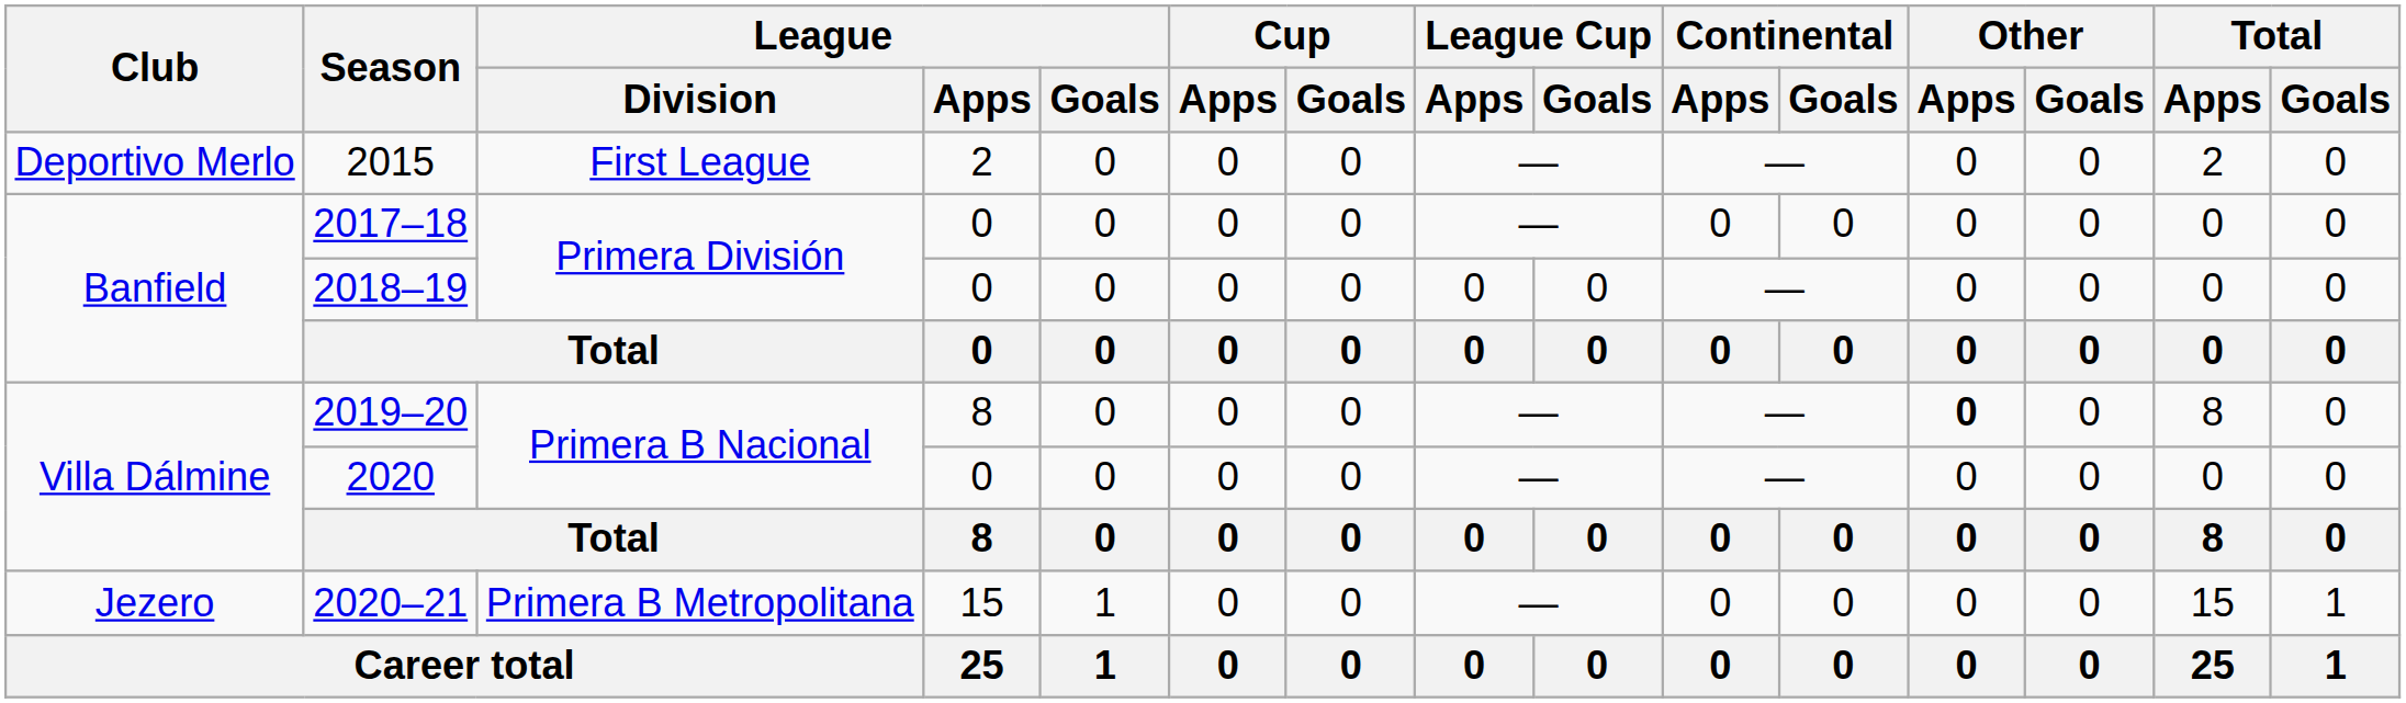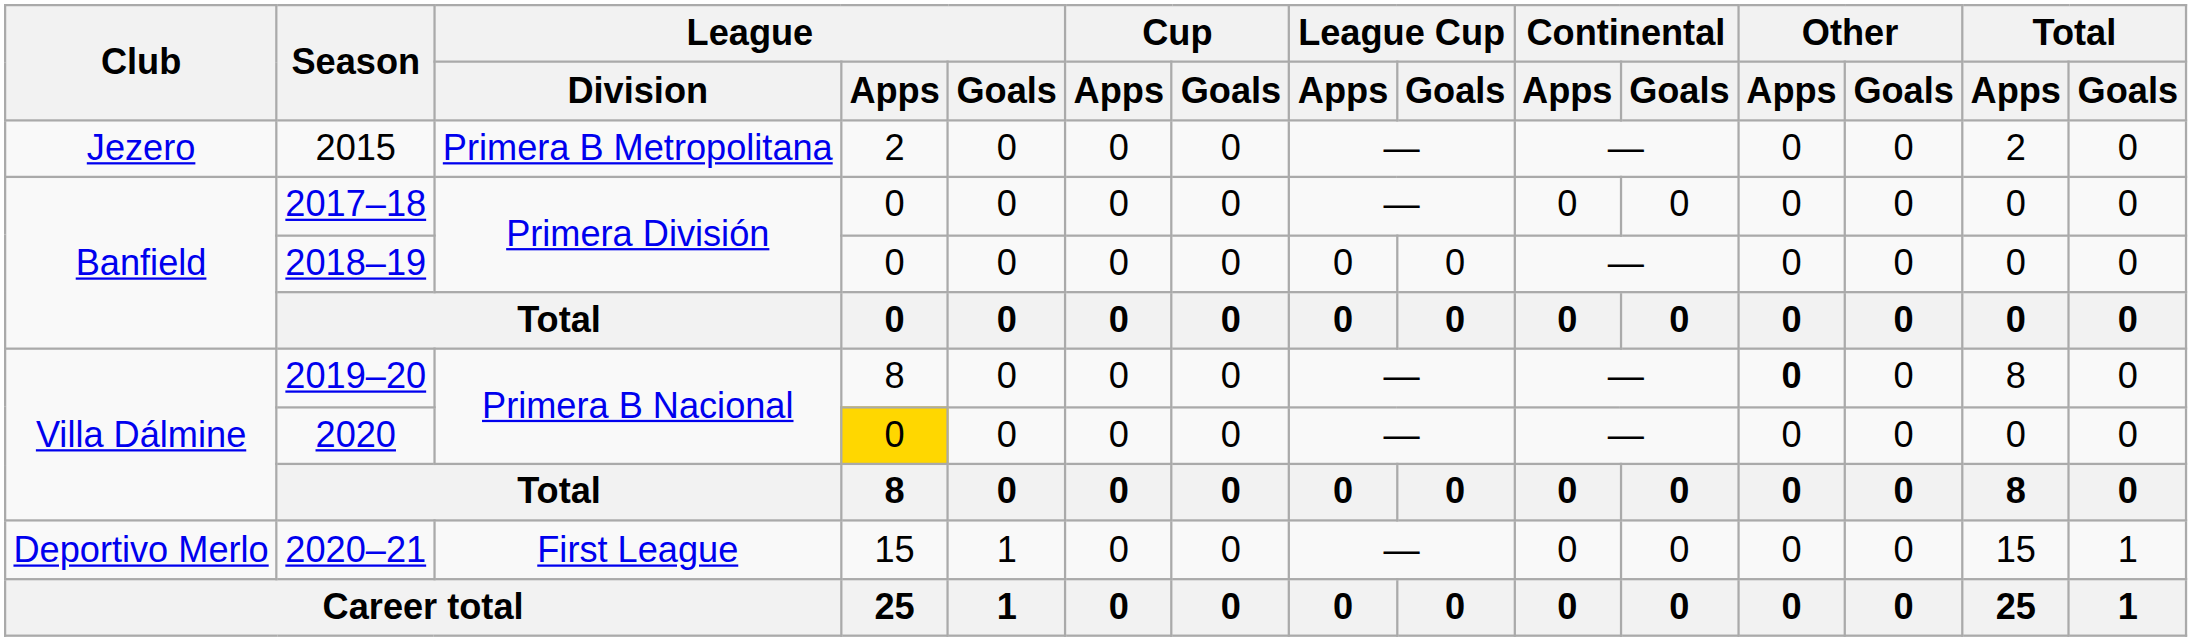2015 | Club: Deportivo Merlo -> Jezero
2015 | League / Division: First League -> Primera B Metropolitana
2020 | League / Apps: no background -> gold background
2020–21 | Club: Jezero -> Deportivo Merlo
2020–21 | League / Division: Primera B Metropolitana -> First League
